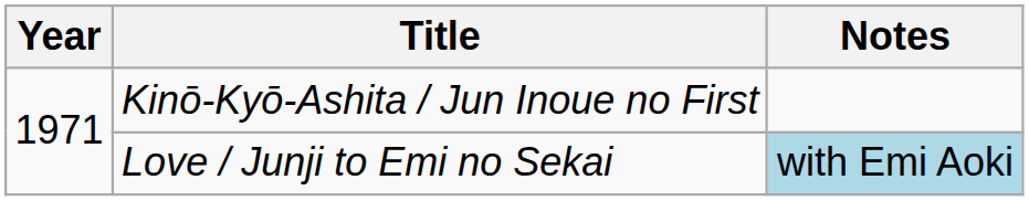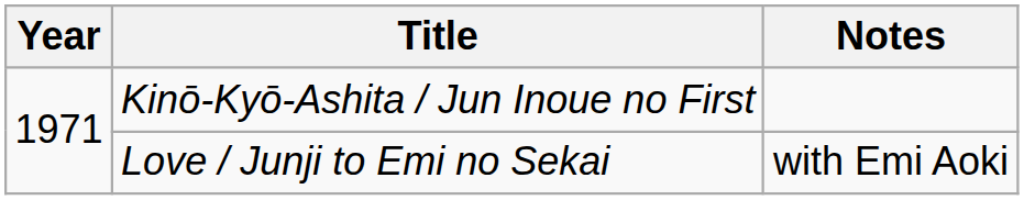Love / Junji to Emi no Sekai | Notes: lightblue background -> no background
